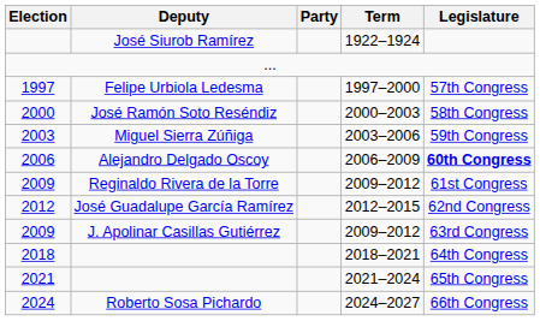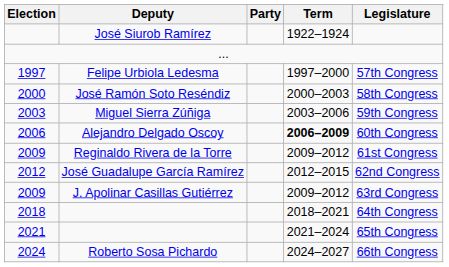Alejandro Delgado Oscoy | Term: normal -> bold
Alejandro Delgado Oscoy | Legislature: bold -> normal
